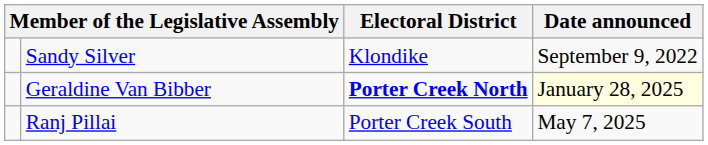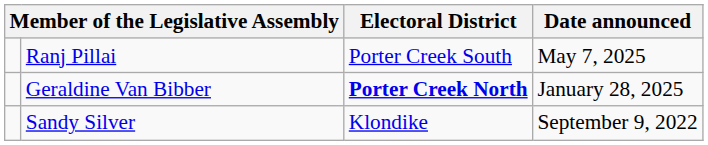rows swapped: Sandy Silver <-> Ranj Pillai
Geraldine Van Bibber | Date announced: lightyellow background -> no background
